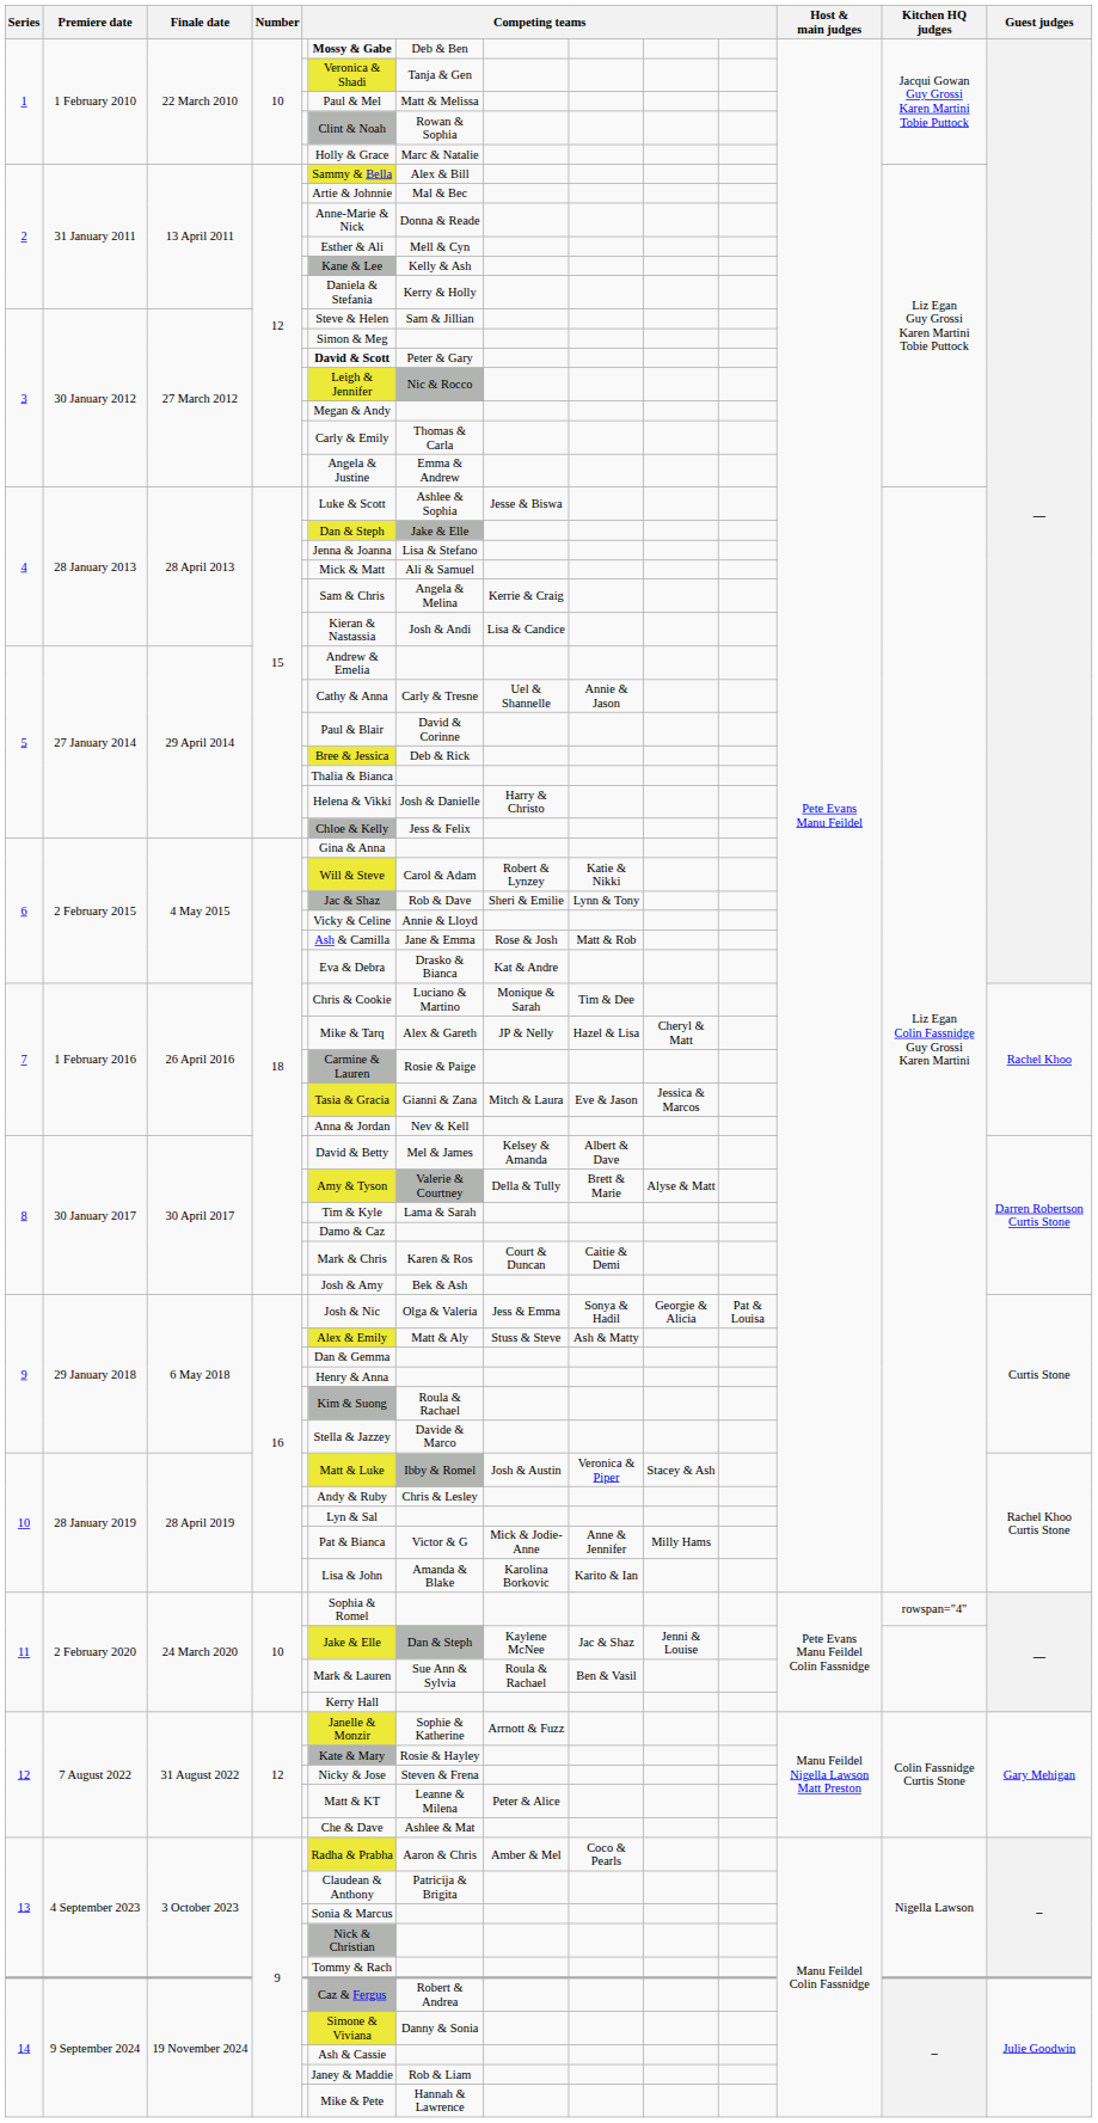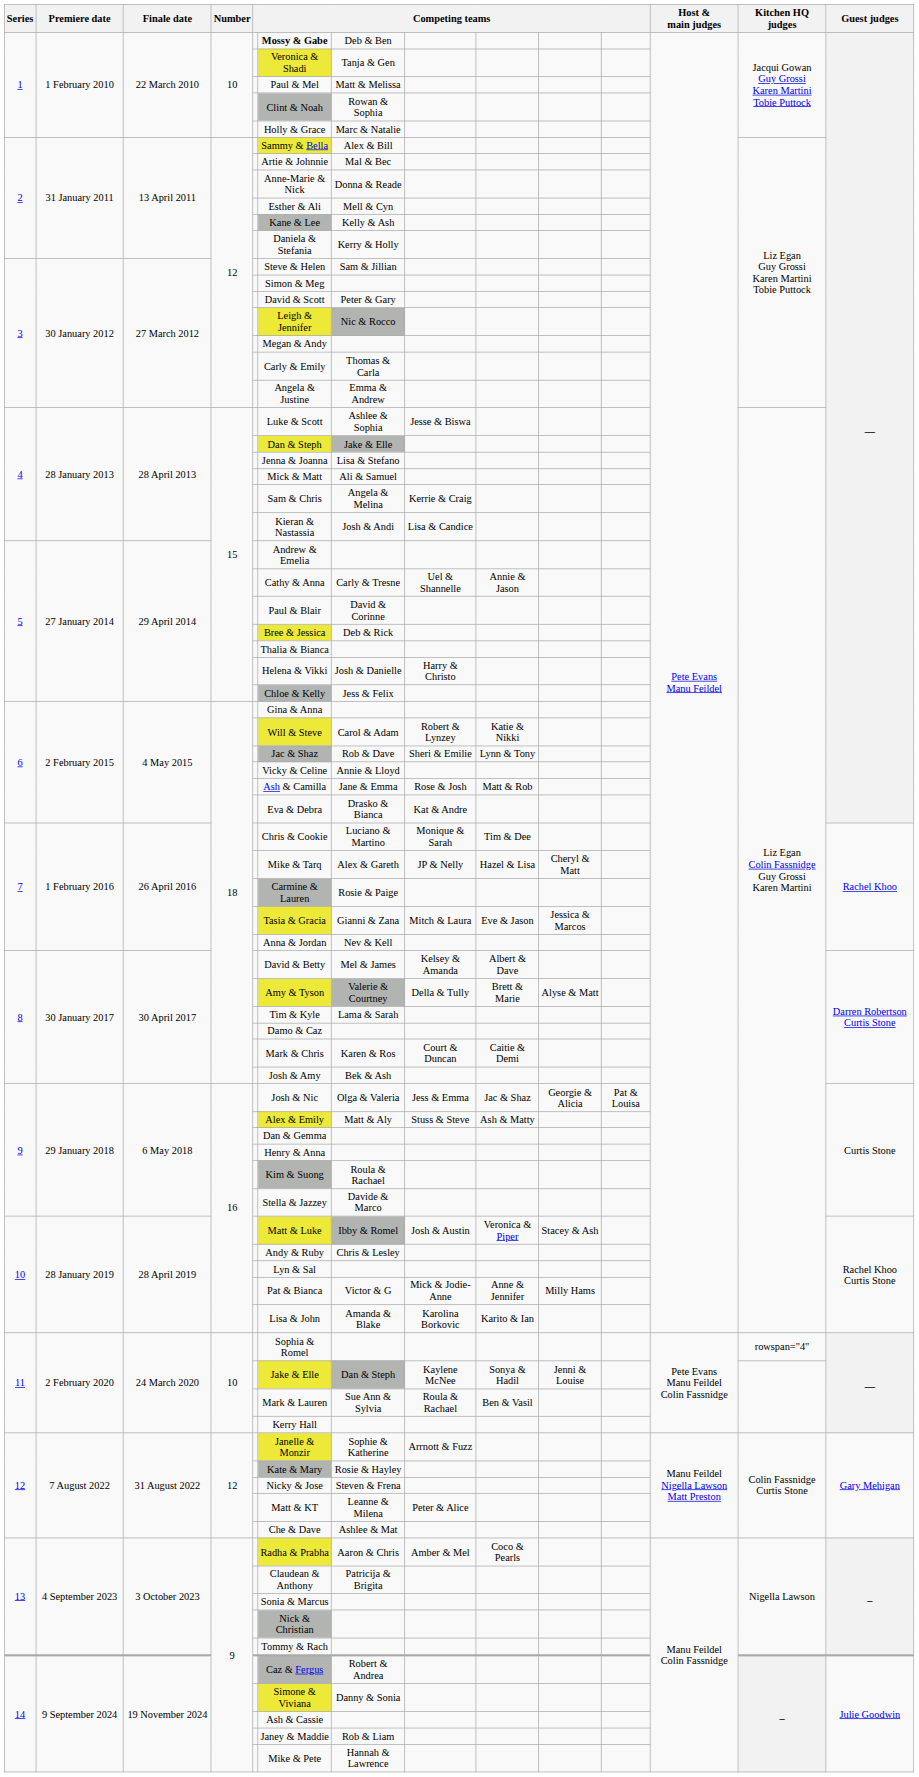row 15 | column 6: bold -> normal
row 50 | column 9: Sonya & Hadil -> Jac & Shaz
row 62 | column 9: Jac & Shaz -> Sonya & Hadil
